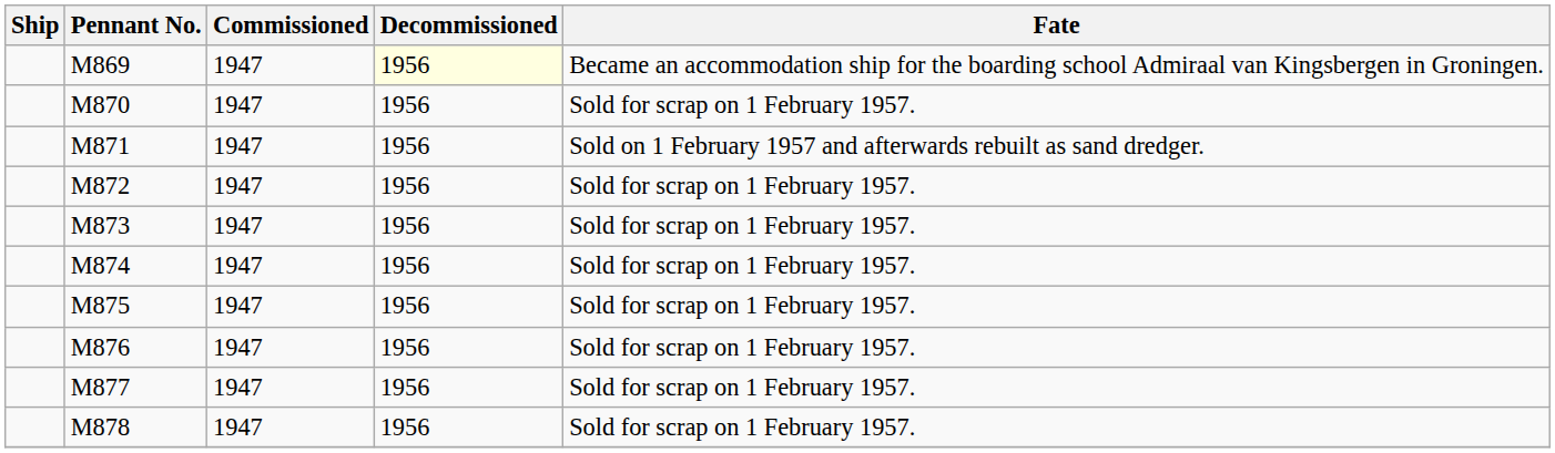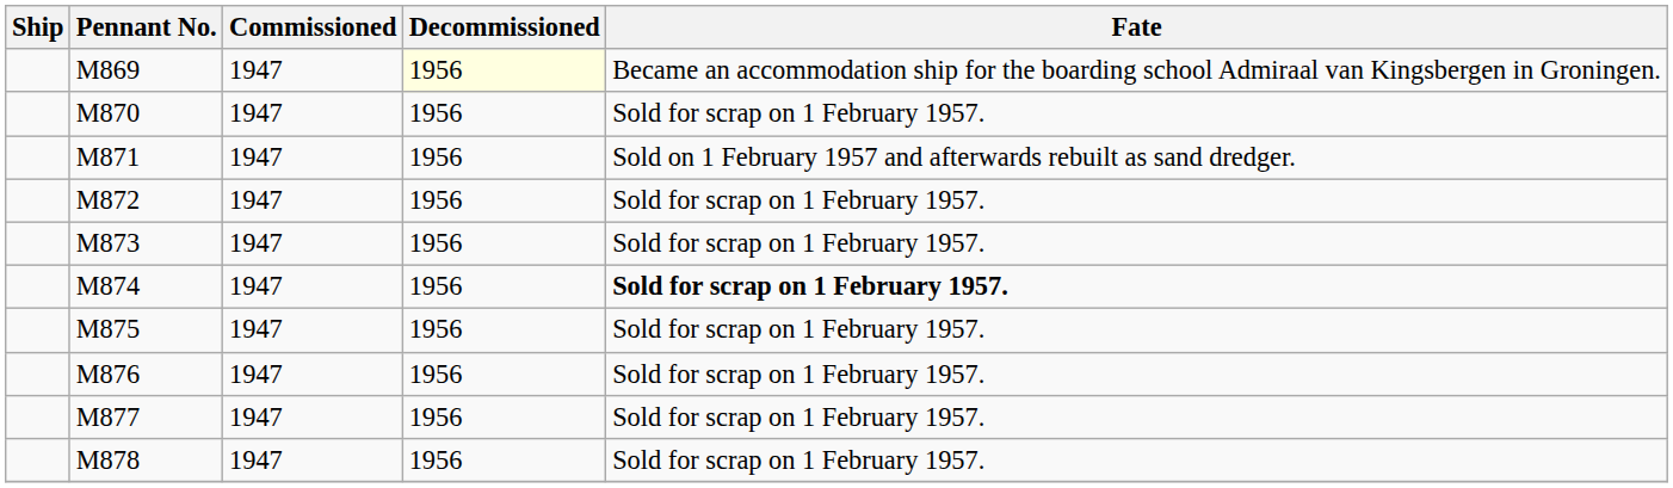M874 | Fate: normal -> bold
